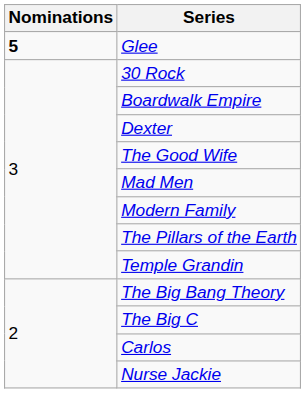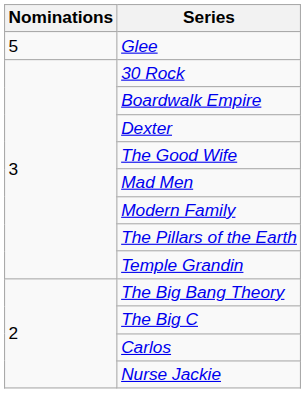Glee | Nominations: bold -> normal
